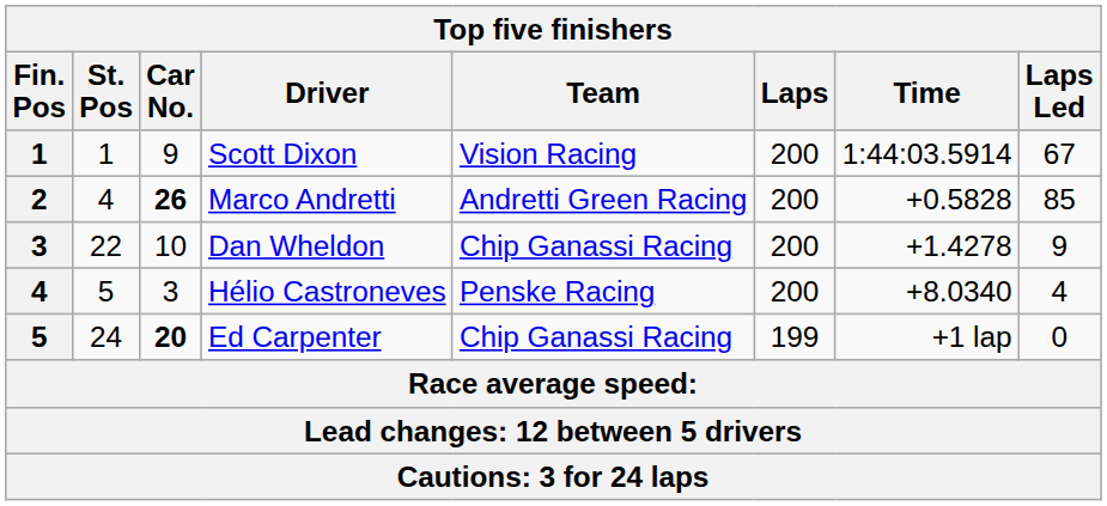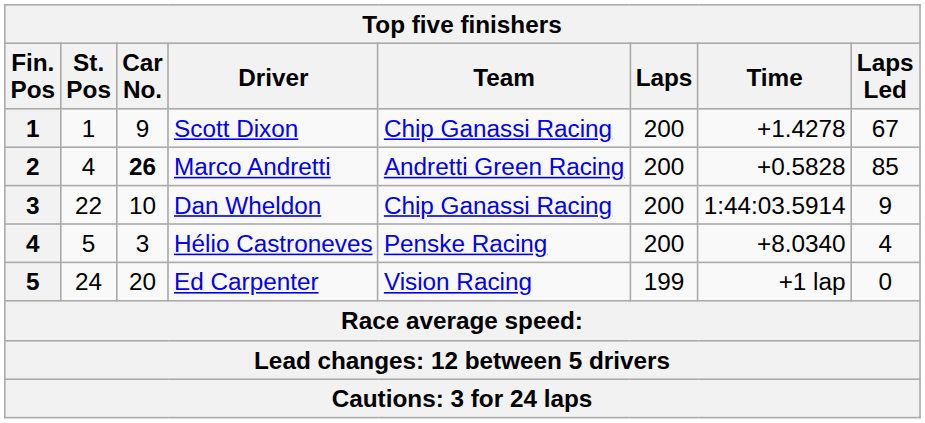Scott Dixon | Team: Vision Racing -> Chip Ganassi Racing
Scott Dixon | Time: 1:44:03.5914 -> +1.4278
Dan Wheldon | Time: +1.4278 -> 1:44:03.5914
Ed Carpenter | Car No.: bold -> normal
Ed Carpenter | Team: Chip Ganassi Racing -> Vision Racing
